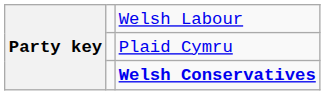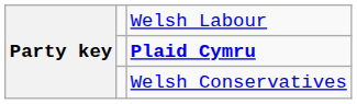Plaid Cymru | column 3: normal -> bold
Welsh Conservatives | column 3: bold -> normal
